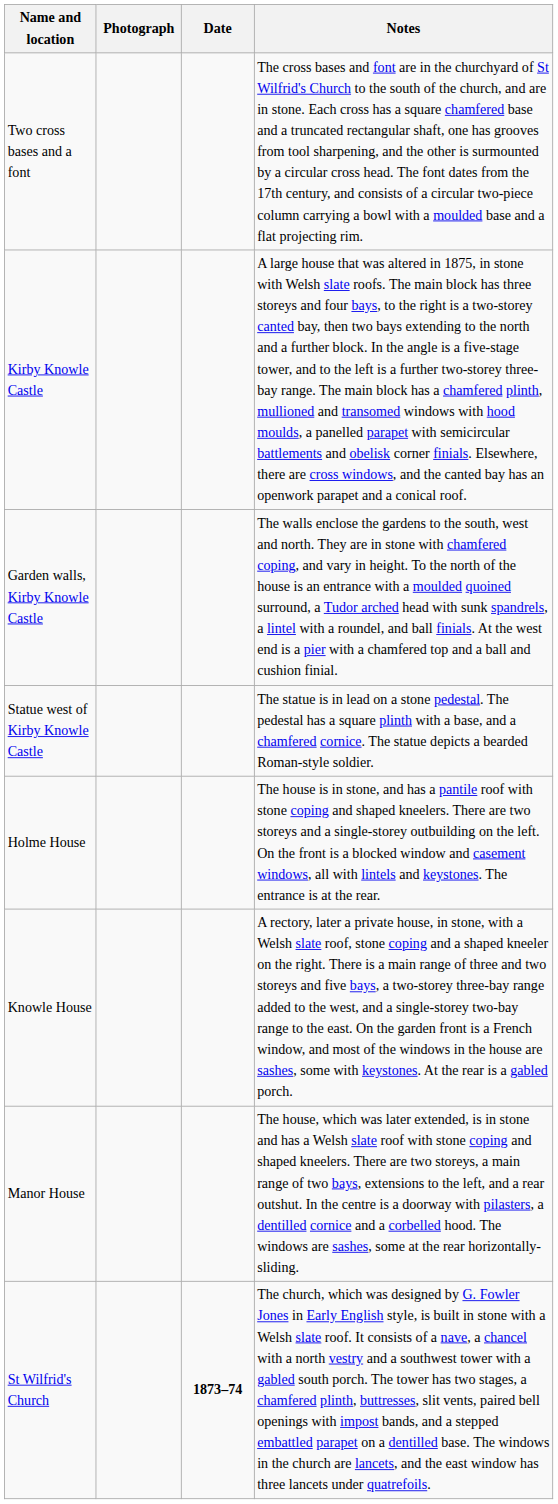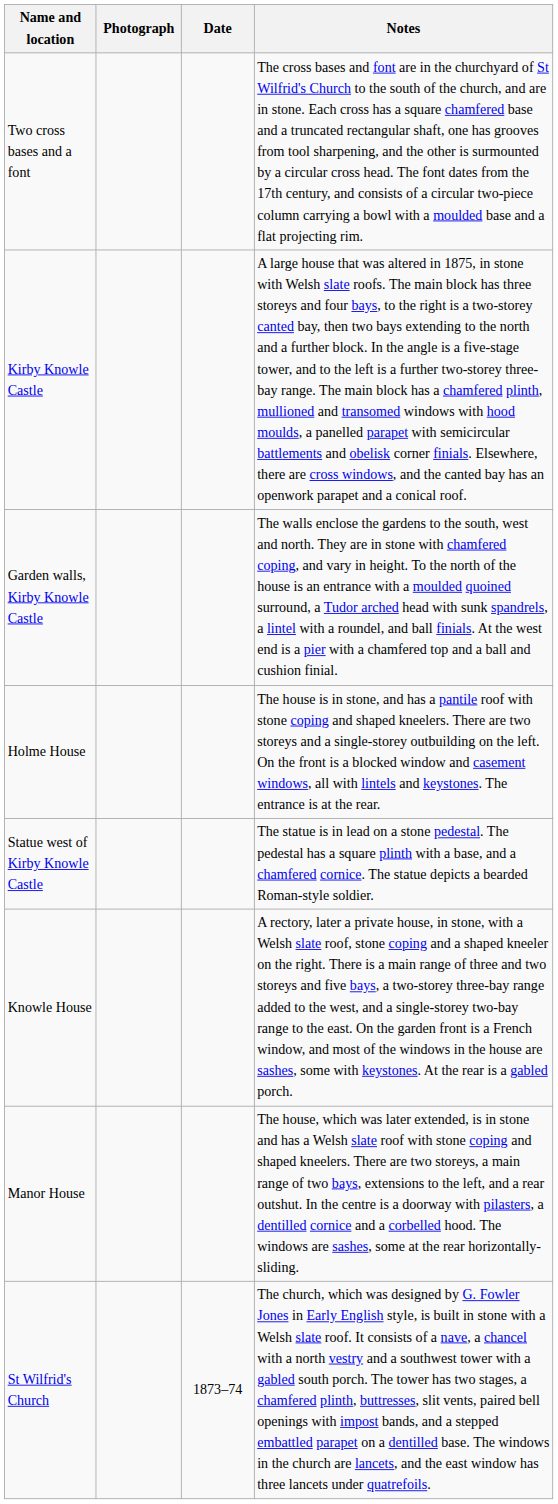rows swapped: Statue west of Kirby Knowle Castle <-> Holme House
St Wilfrid's Church | Date: bold -> normal
